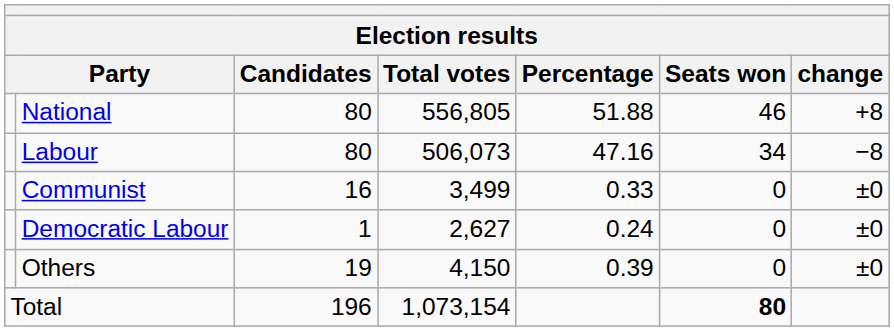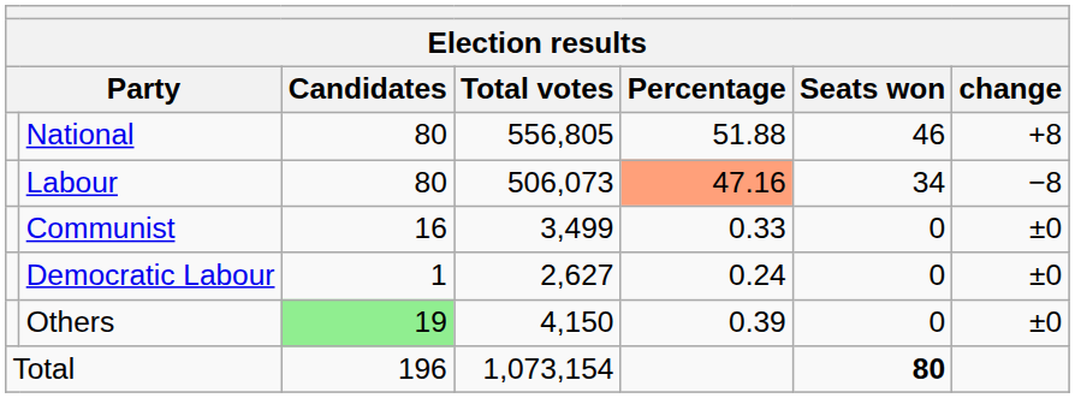Labour | Percentage: no background -> lightsalmon background
Others | Candidates: no background -> lightgreen background
